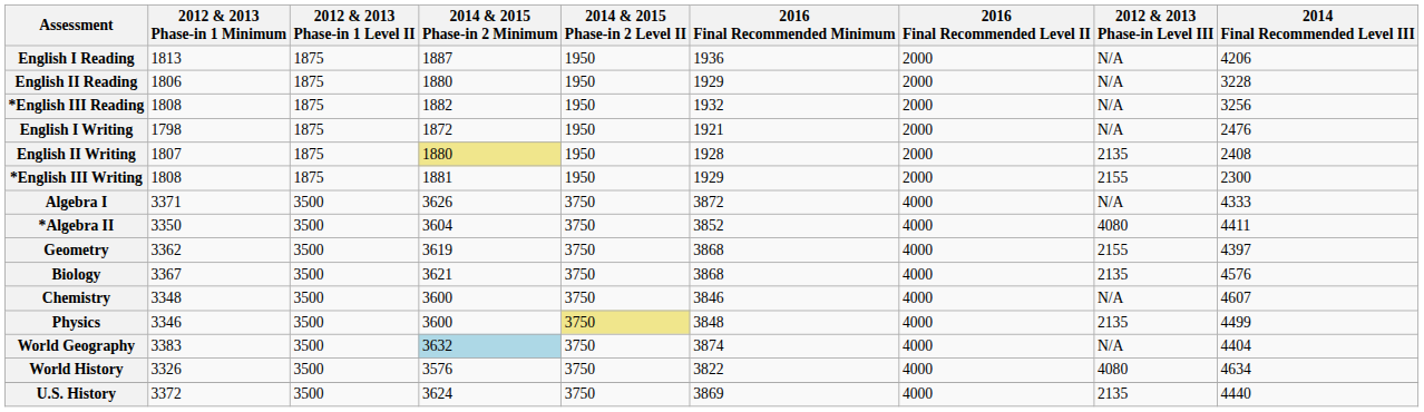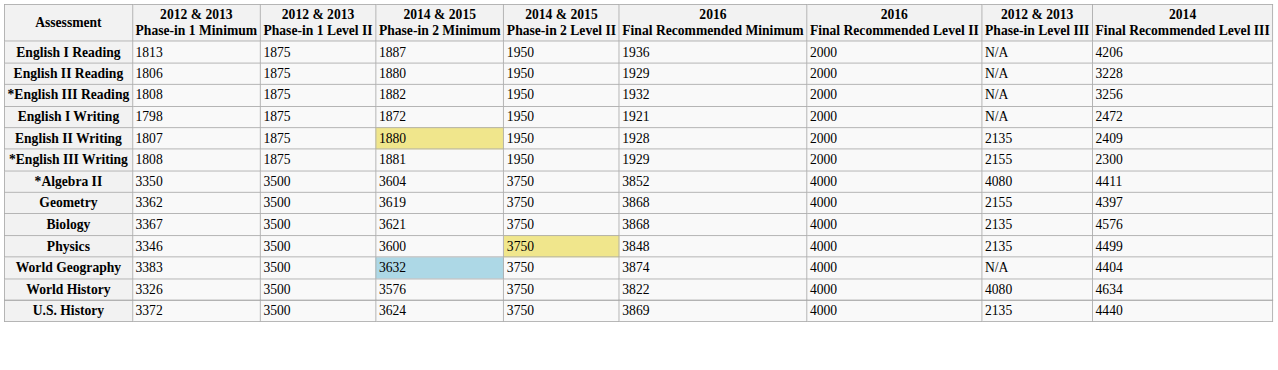English I Writing | 2014 Final Recommended Level III: 2476 -> 2472
English II Writing | 2014 Final Recommended Level III: 2408 -> 2409
- row: Algebra I | 3371 | 3500 | 3626 | 3750 | 3872 | 4000 | N/A | 4333
- row: Chemistry | 3348 | 3500 | 3600 | 3750 | 3846 | 4000 | N/A | 4607
